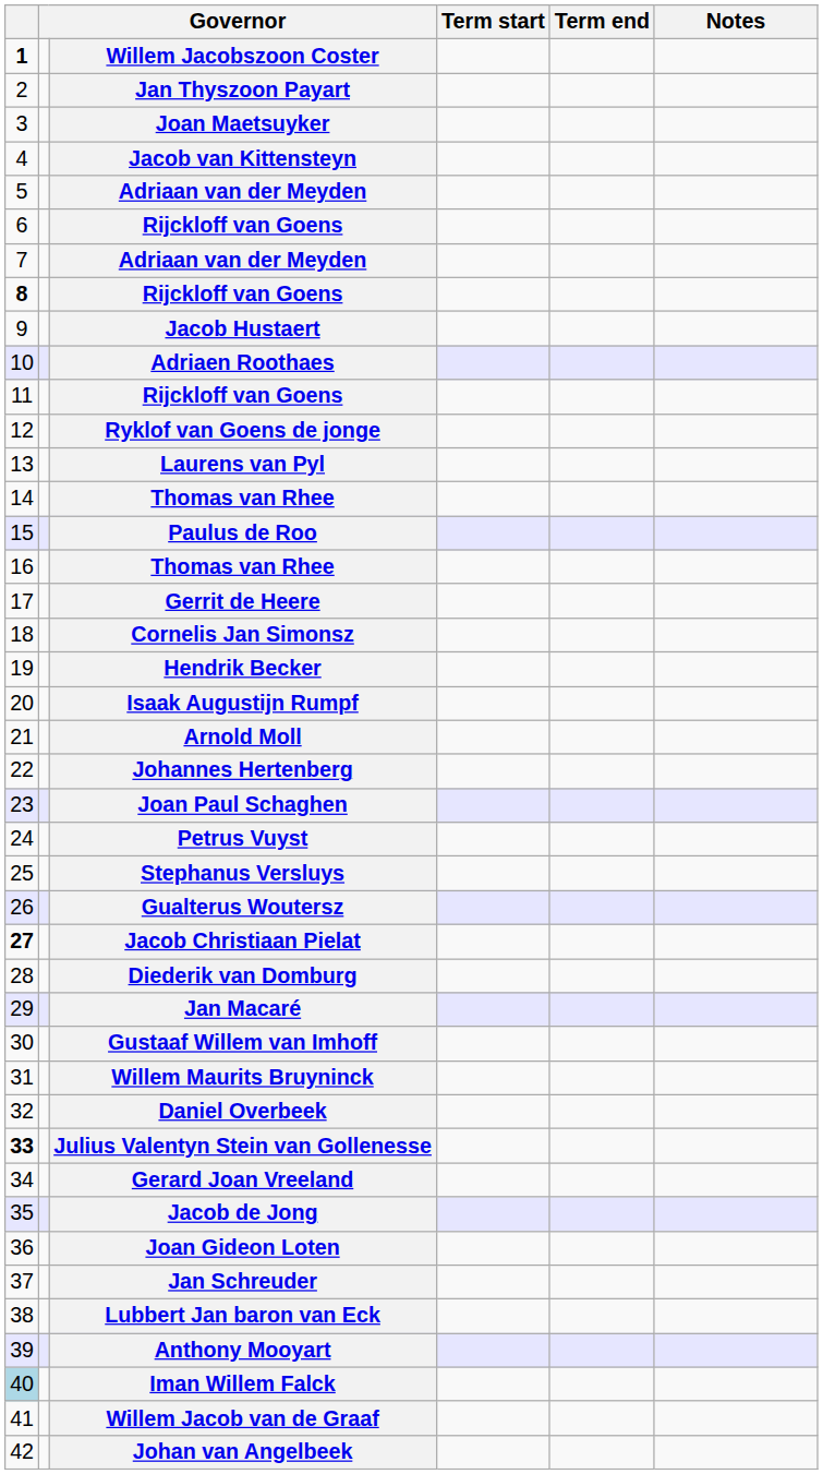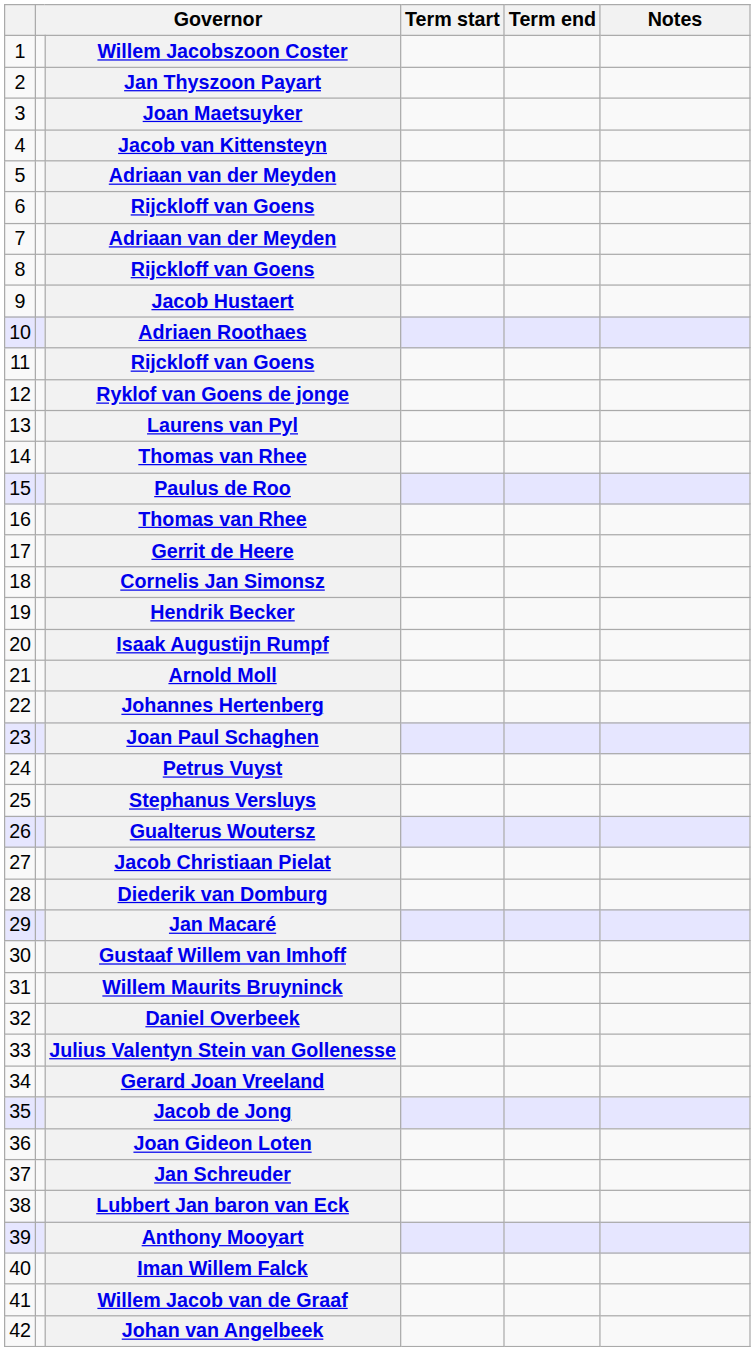Willem Jacobszoon Coster | column 1: bold -> normal
8 / Rijckloff van Goens | column 1: bold -> normal
Jacob Christiaan Pielat | column 1: bold -> normal
Julius Valentyn Stein van Gollenesse | column 1: bold -> normal
Iman Willem Falck | column 1: lightblue background -> no background
